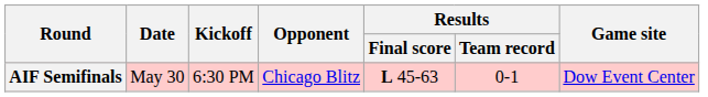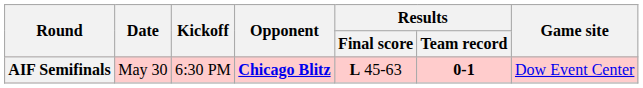AIF Semifinals | Opponent: normal -> bold
AIF Semifinals | Results / Team record: normal -> bold
